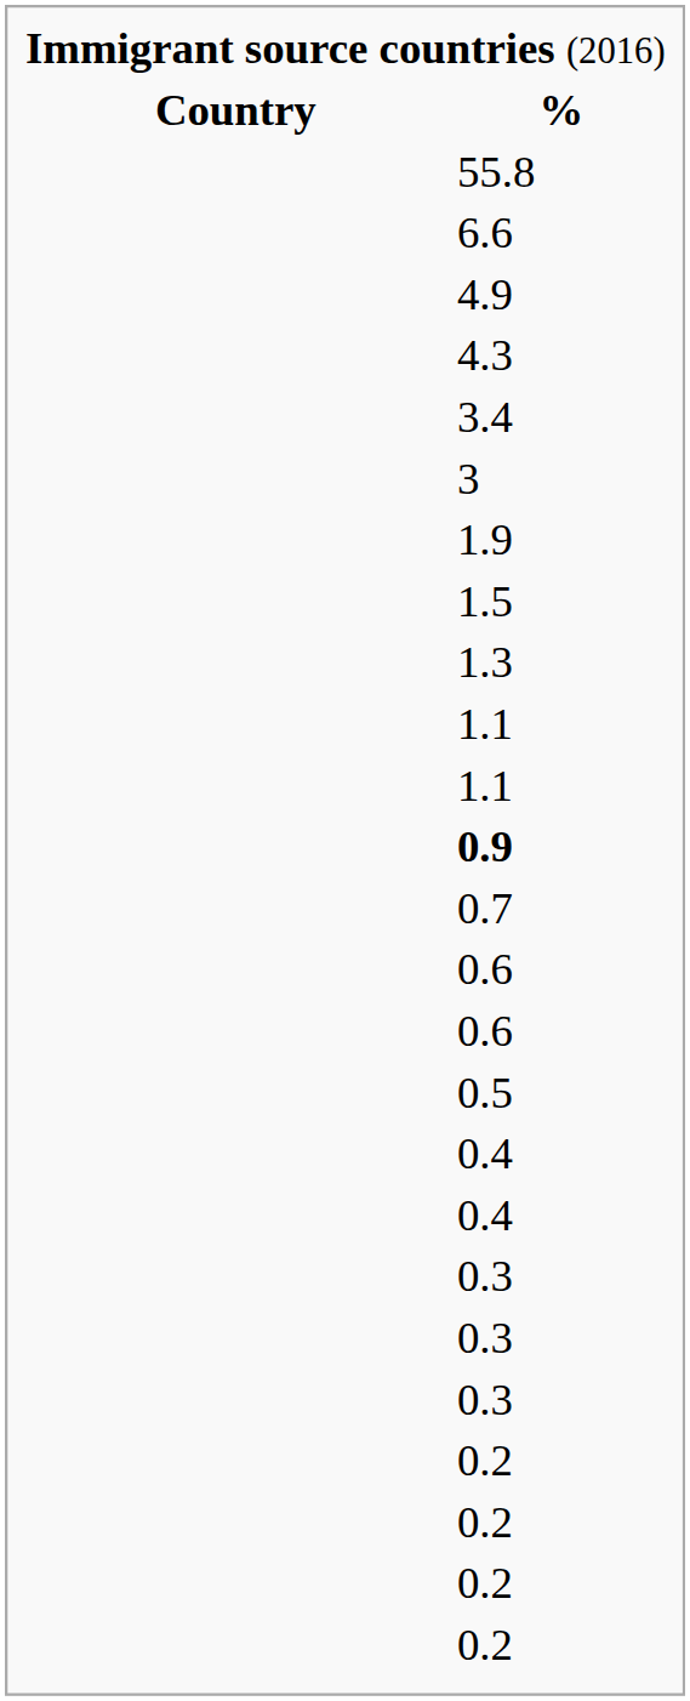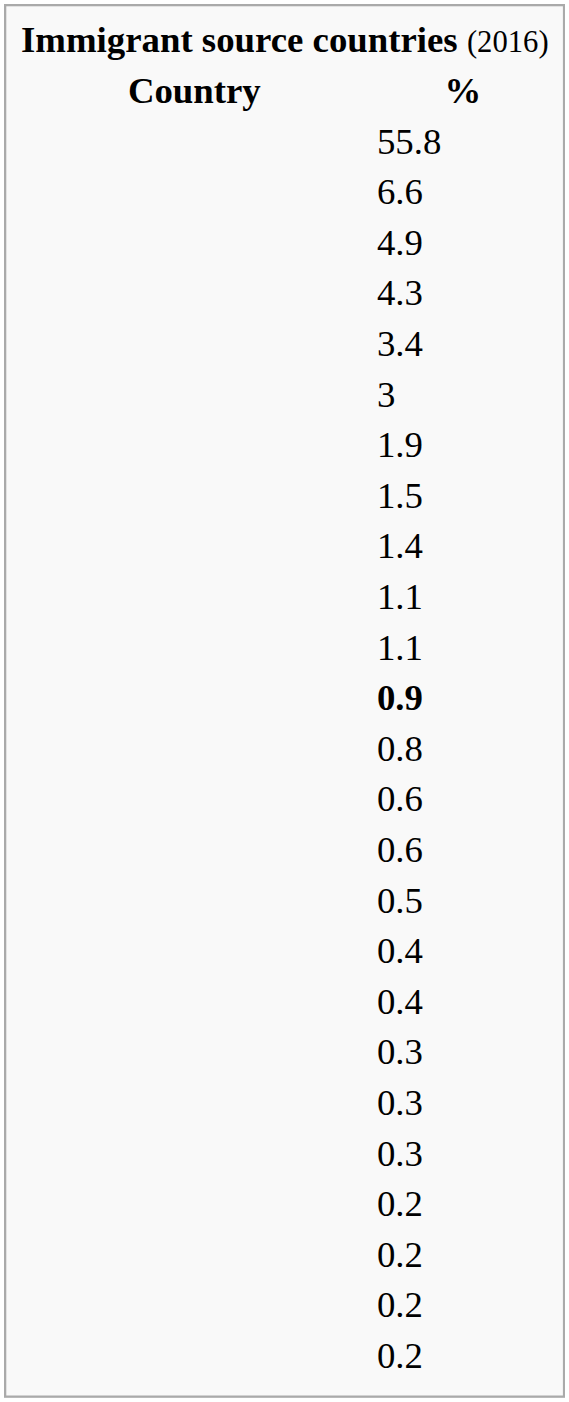row 11 | column 2: 1.3 -> 1.4
row 15 | column 2: 0.7 -> 0.8
